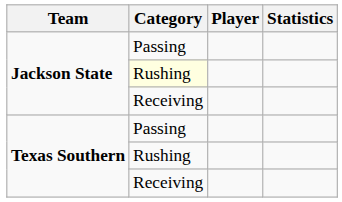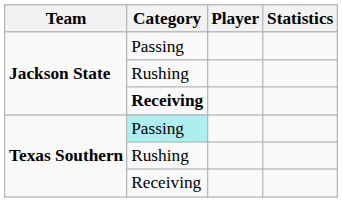Jackson State / Rushing | Category: lightyellow background -> no background
Jackson State / Receiving | Category: normal -> bold
Texas Southern / Passing | Category: no background -> paleturquoise background
